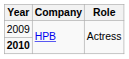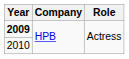2009 | Year: normal -> bold
2010 | Year: bold -> normal
